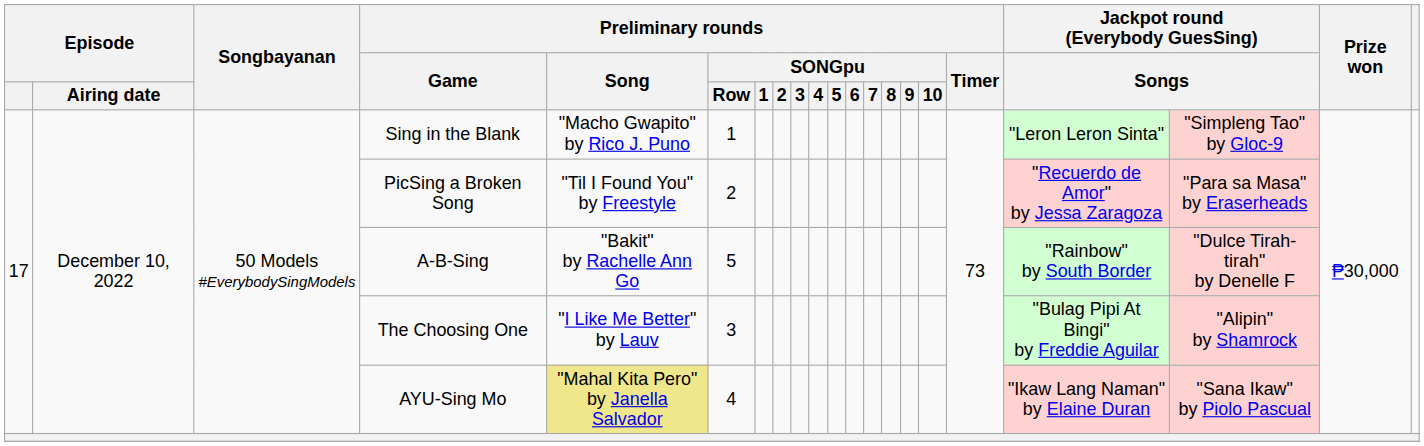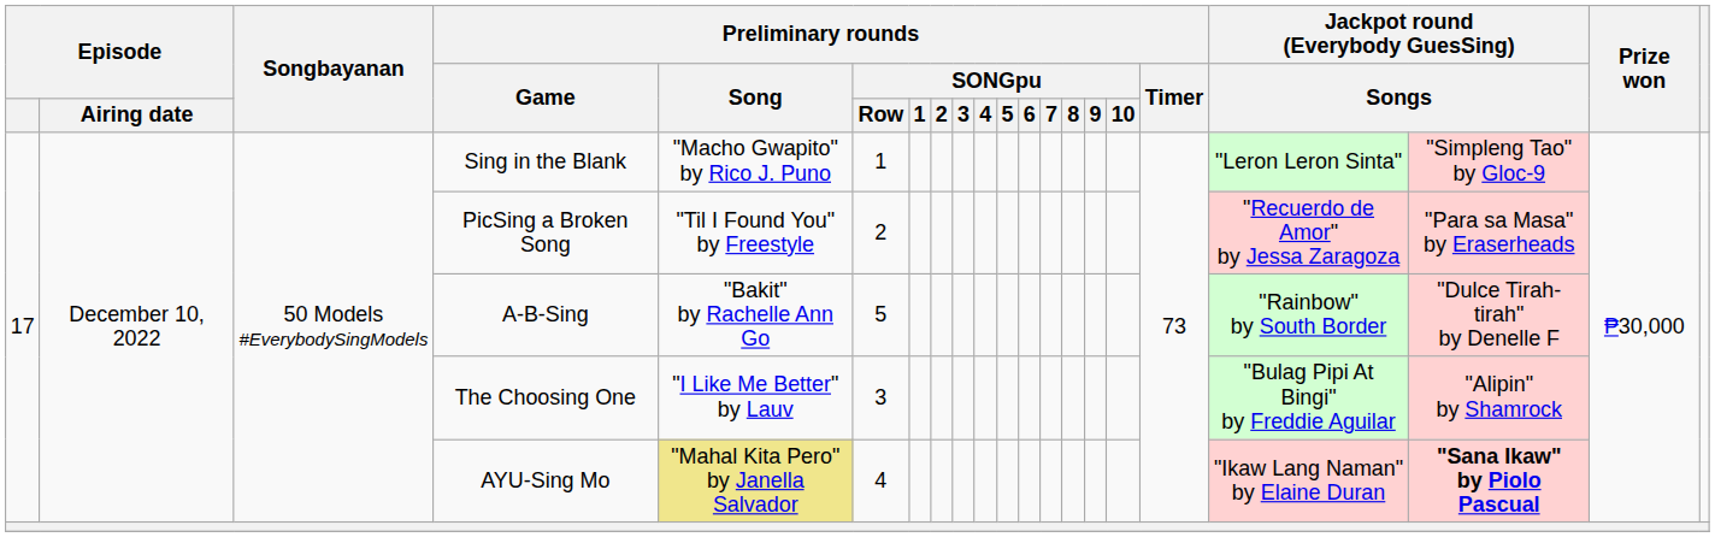AYU-Sing Mo | column 19: normal -> bold
